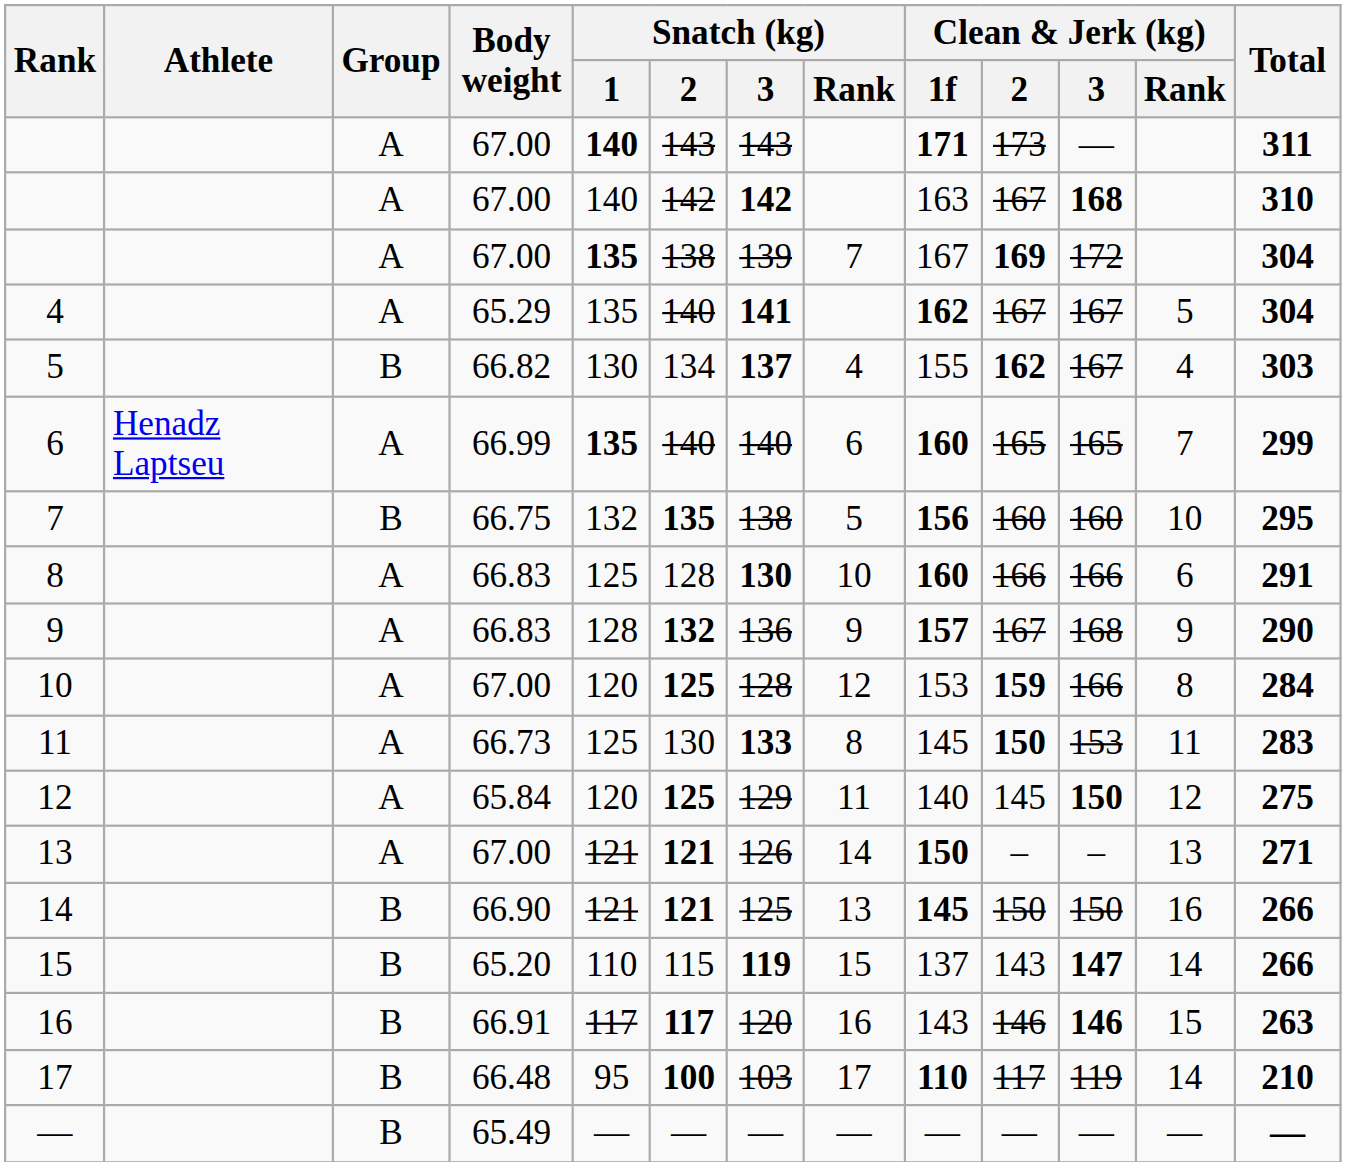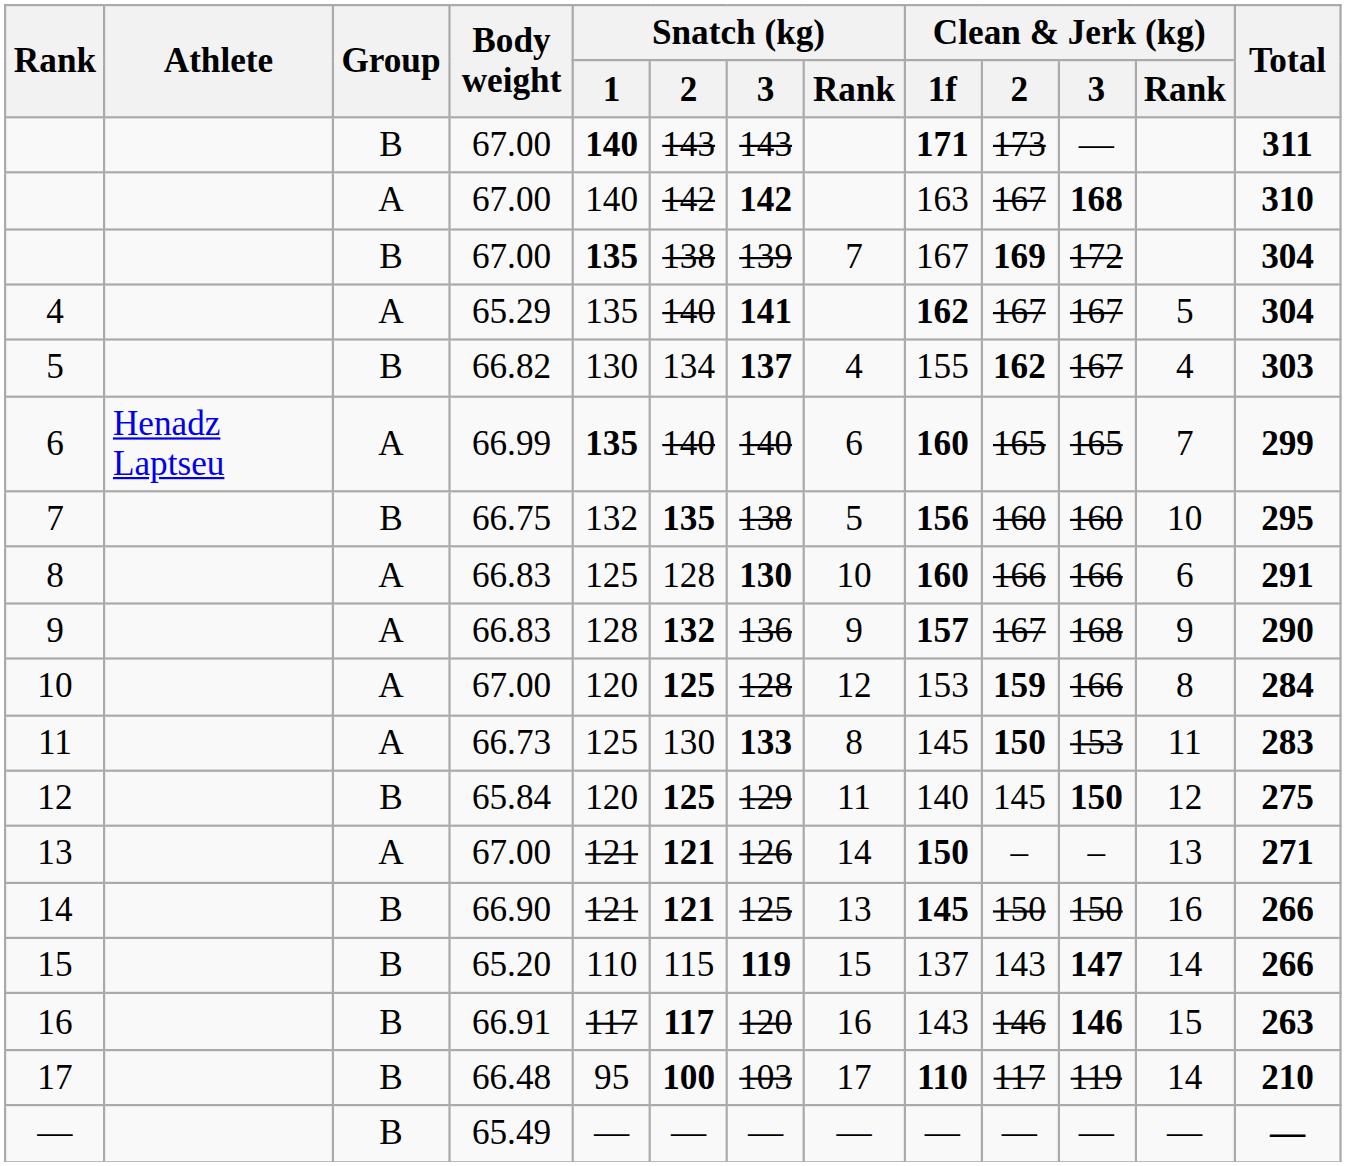row 3 | Group: A -> B
row 5 | Group: A -> B
row 14 | Group: A -> B
